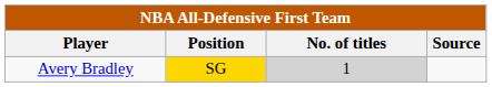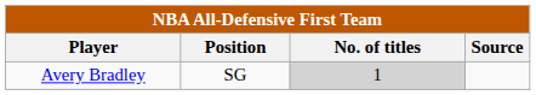Avery Bradley | Position: gold background -> no background
